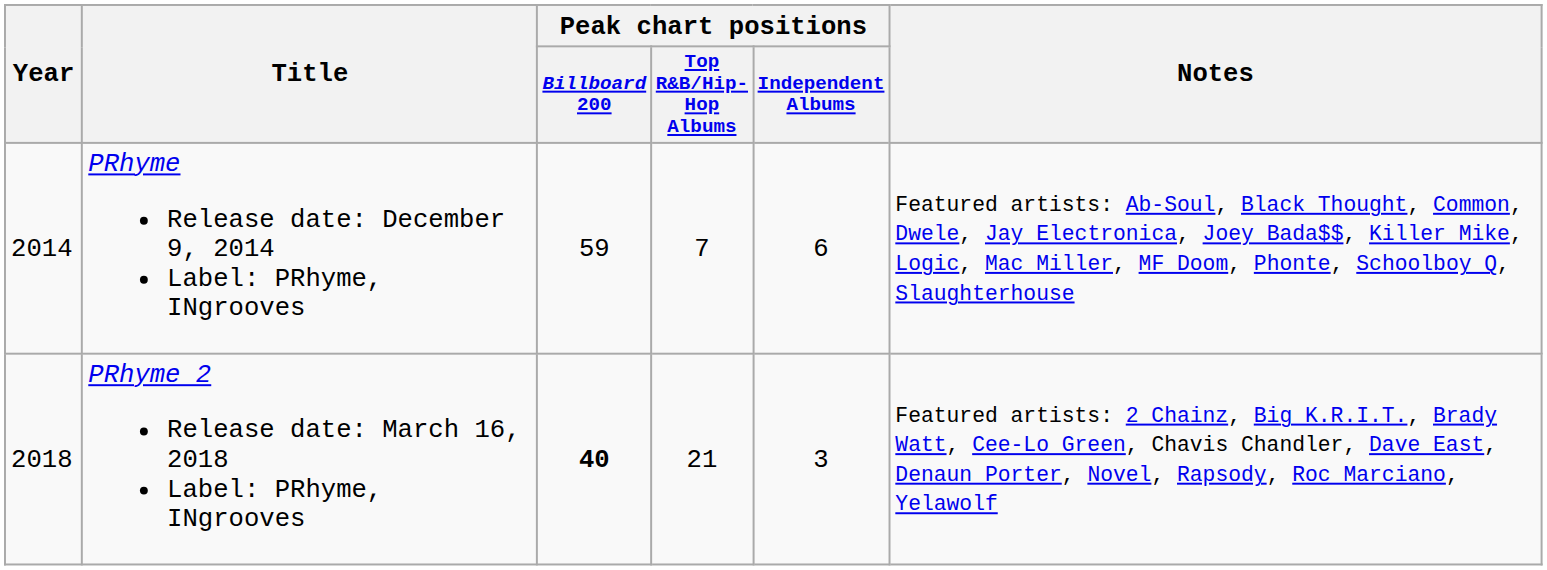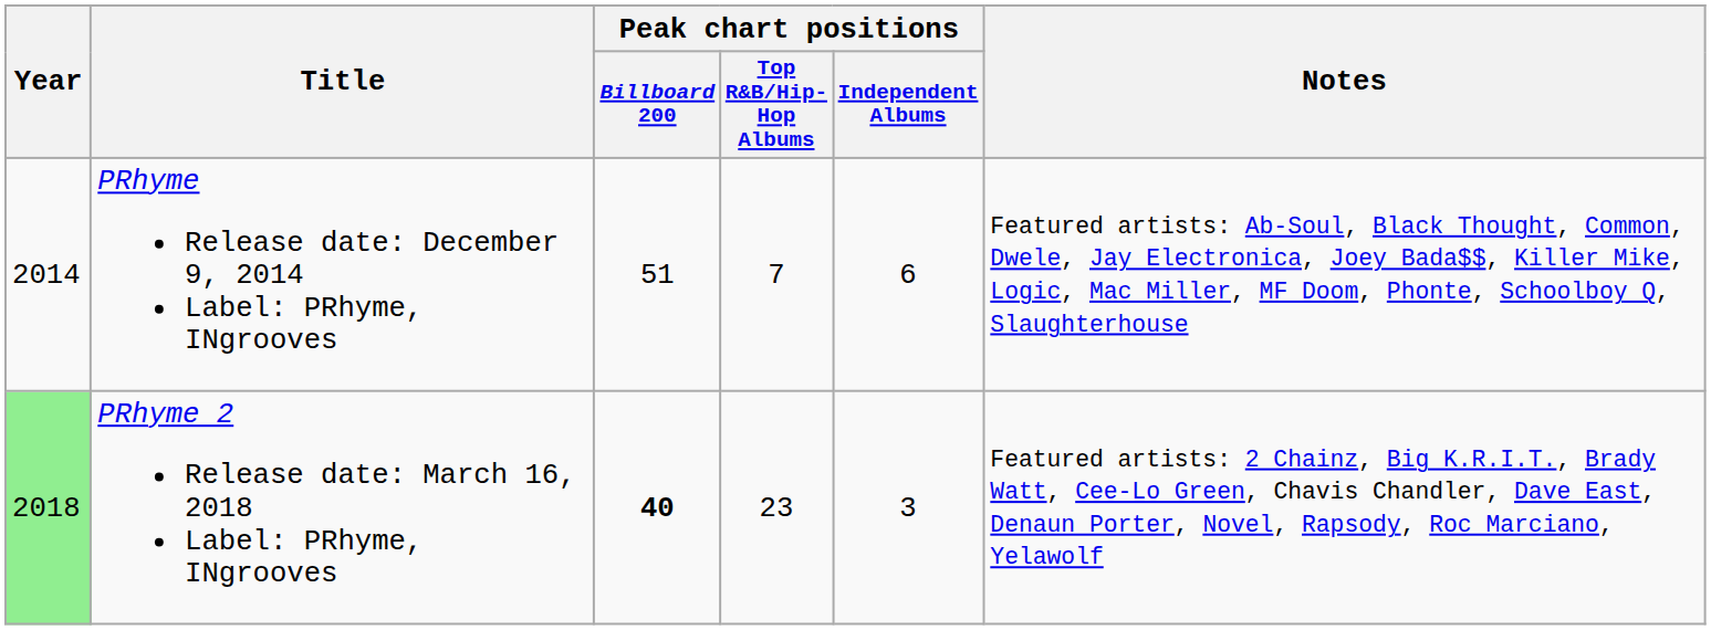row 3 | Peak chart positions / Billboard 200: 59 -> 51
row 4 | Year: no background -> lightgreen background
row 4 | Peak chart positions / Top R&B/Hip-Hop Albums: 21 -> 23
